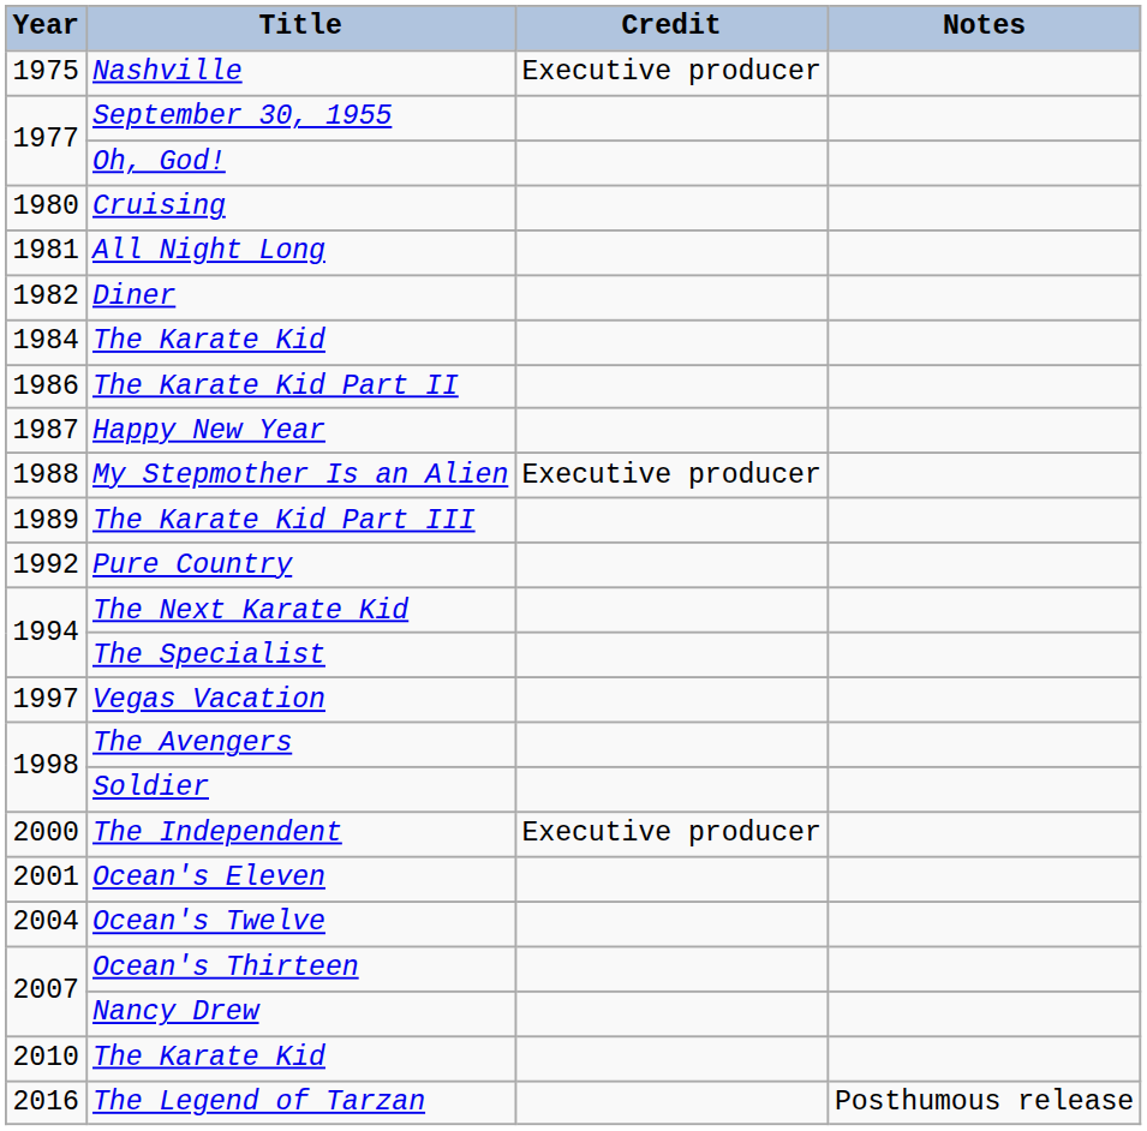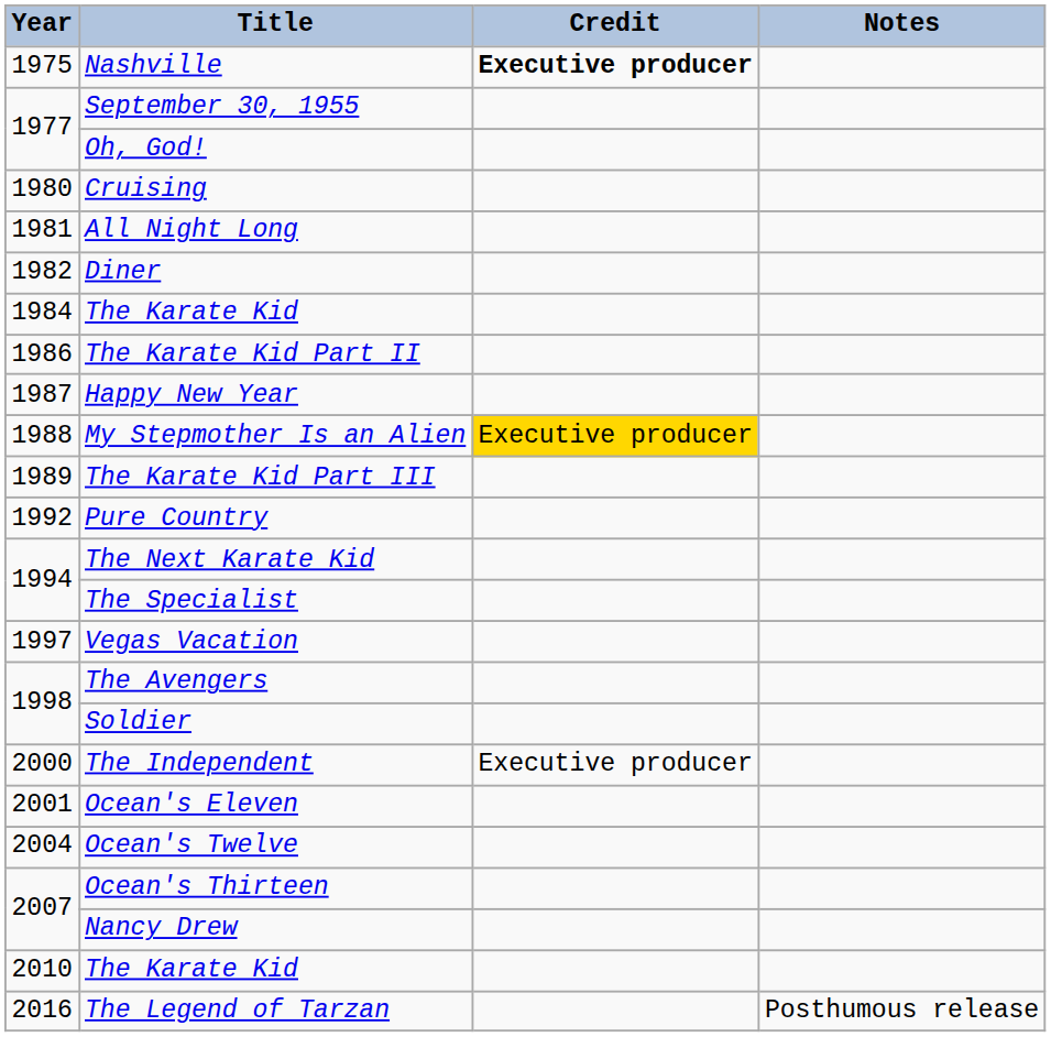Nashville | Credit: normal -> bold
My Stepmother Is an Alien | Credit: no background -> gold background
